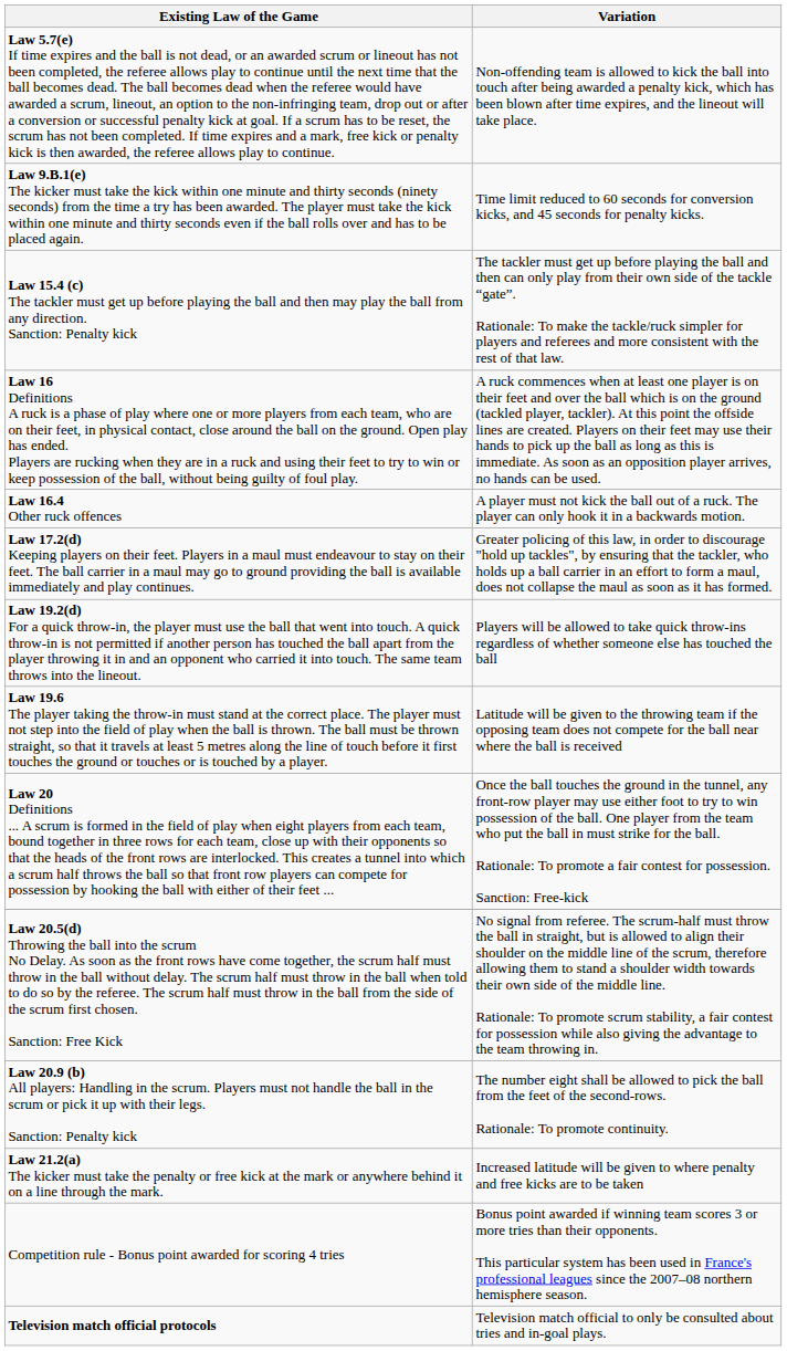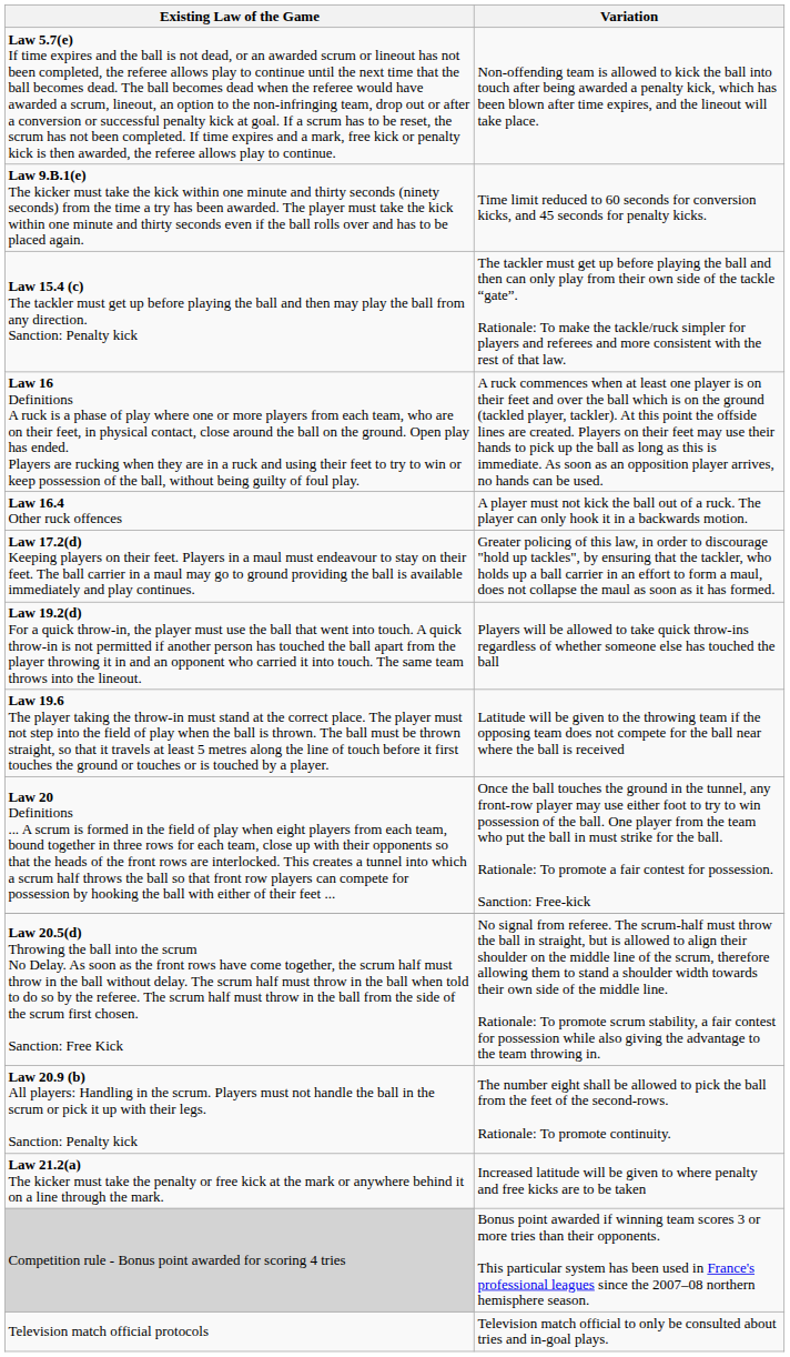Competition rule - Bonus point awarded for scoring 4 tries | Existing Law of the Game: no background -> lightgrey background
Television match official protocols | Existing Law of the Game: bold -> normal
